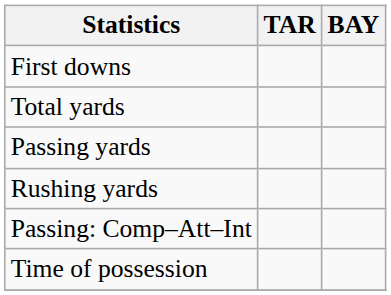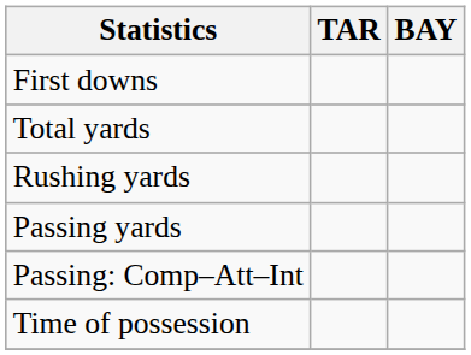rows swapped: Rushing yards <-> Passing yards
